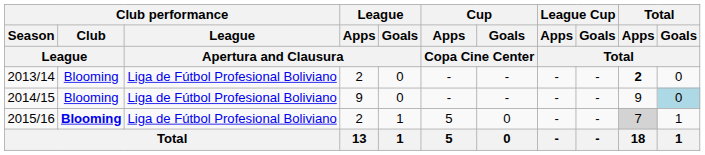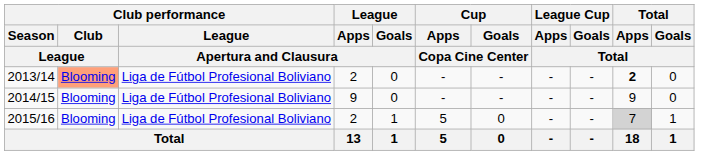2013/14 | Club performance / Club / League: no background -> lightsalmon background
2014/15 | Total / Goals / Total: lightblue background -> no background
2015/16 | Club performance / Club / League: bold -> normal
